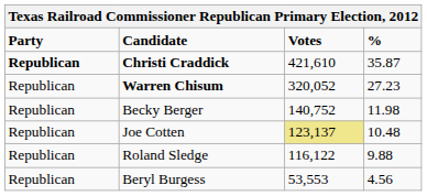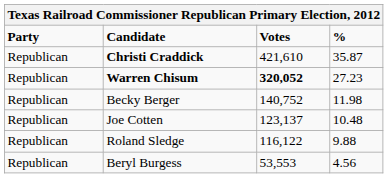Christi Craddick | Party: bold -> normal
Warren Chisum | Votes: normal -> bold
Joe Cotten | Votes: khaki background -> no background
